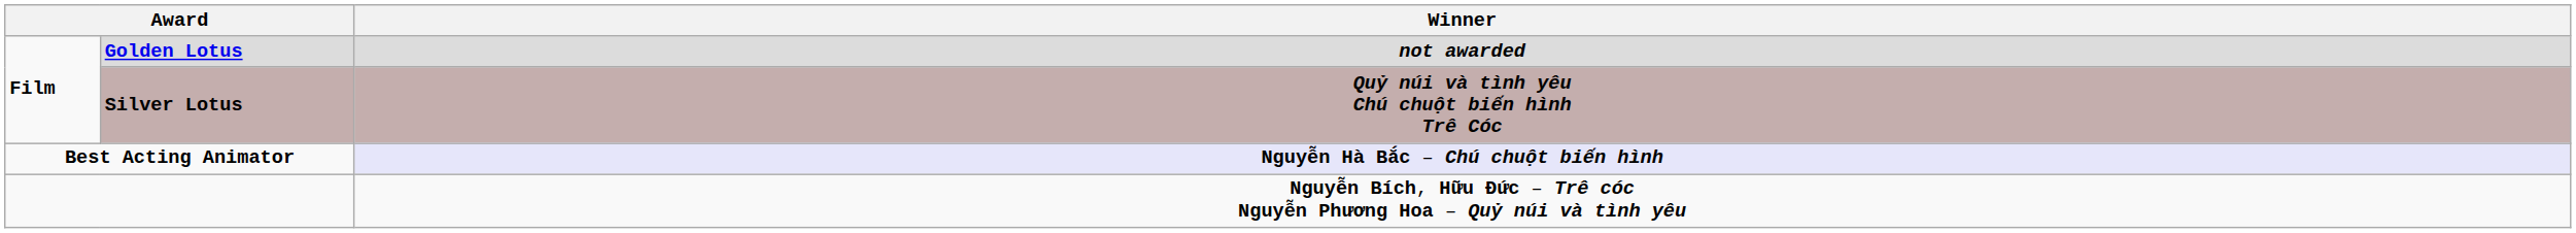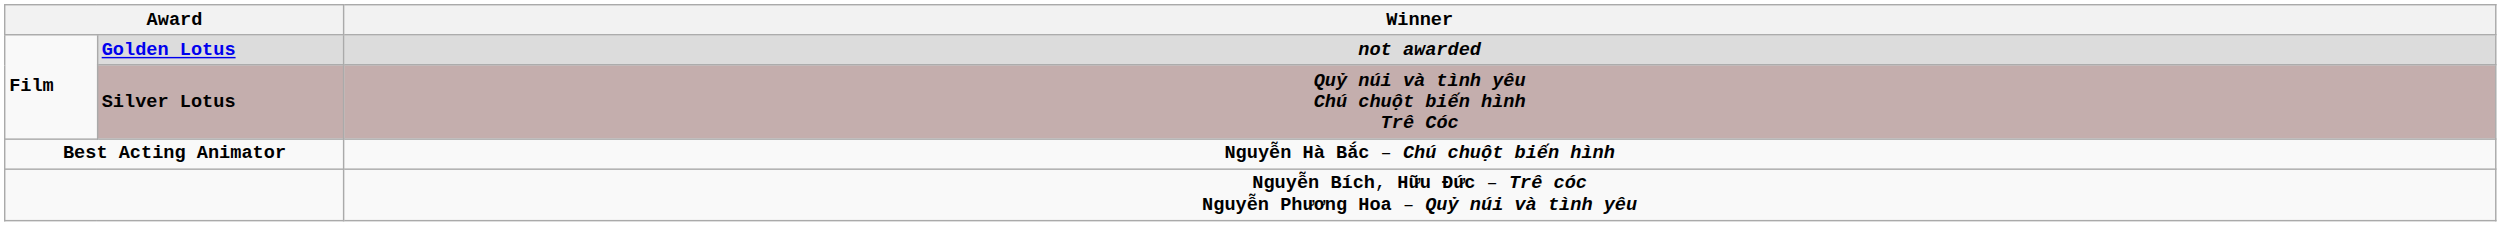Best Acting Animator | Winner: lavender background -> no background
